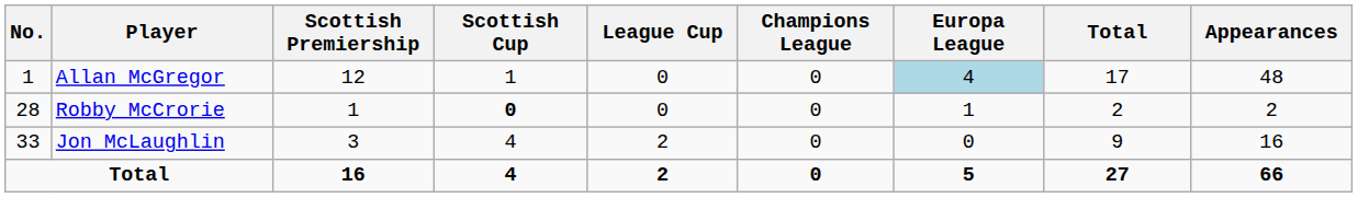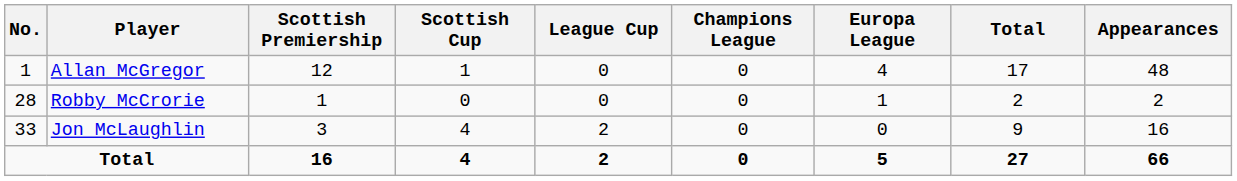Allan McGregor | Europa League: lightblue background -> no background
Robby McCrorie | Scottish Cup: bold -> normal
